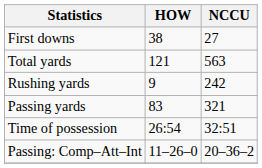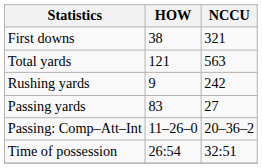First downs | NCCU: 27 -> 321
Passing yards | NCCU: 321 -> 27
rows swapped: Passing: Comp–Att–Int <-> Time of possession
